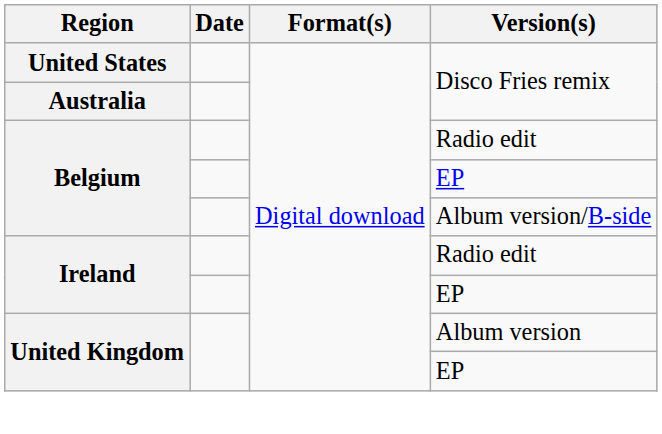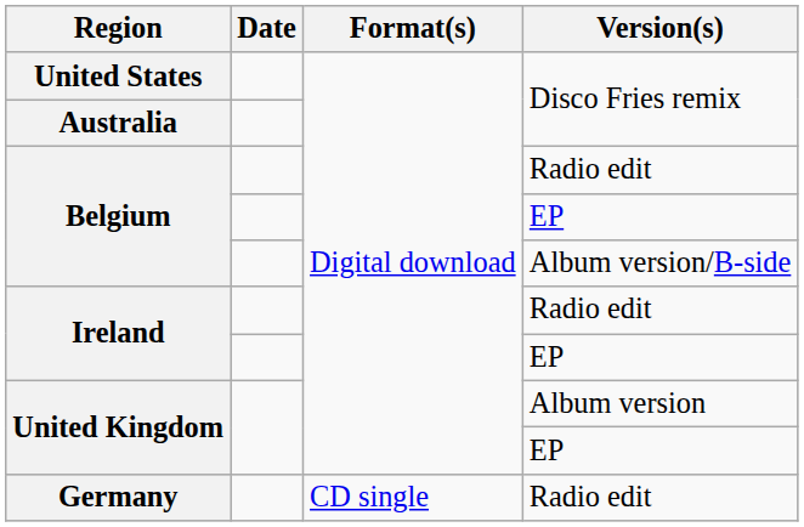+ row: Germany | CD single | Radio edit
